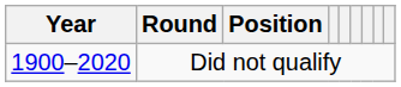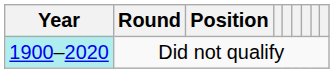Did not qualify | Year: no background -> paleturquoise background
